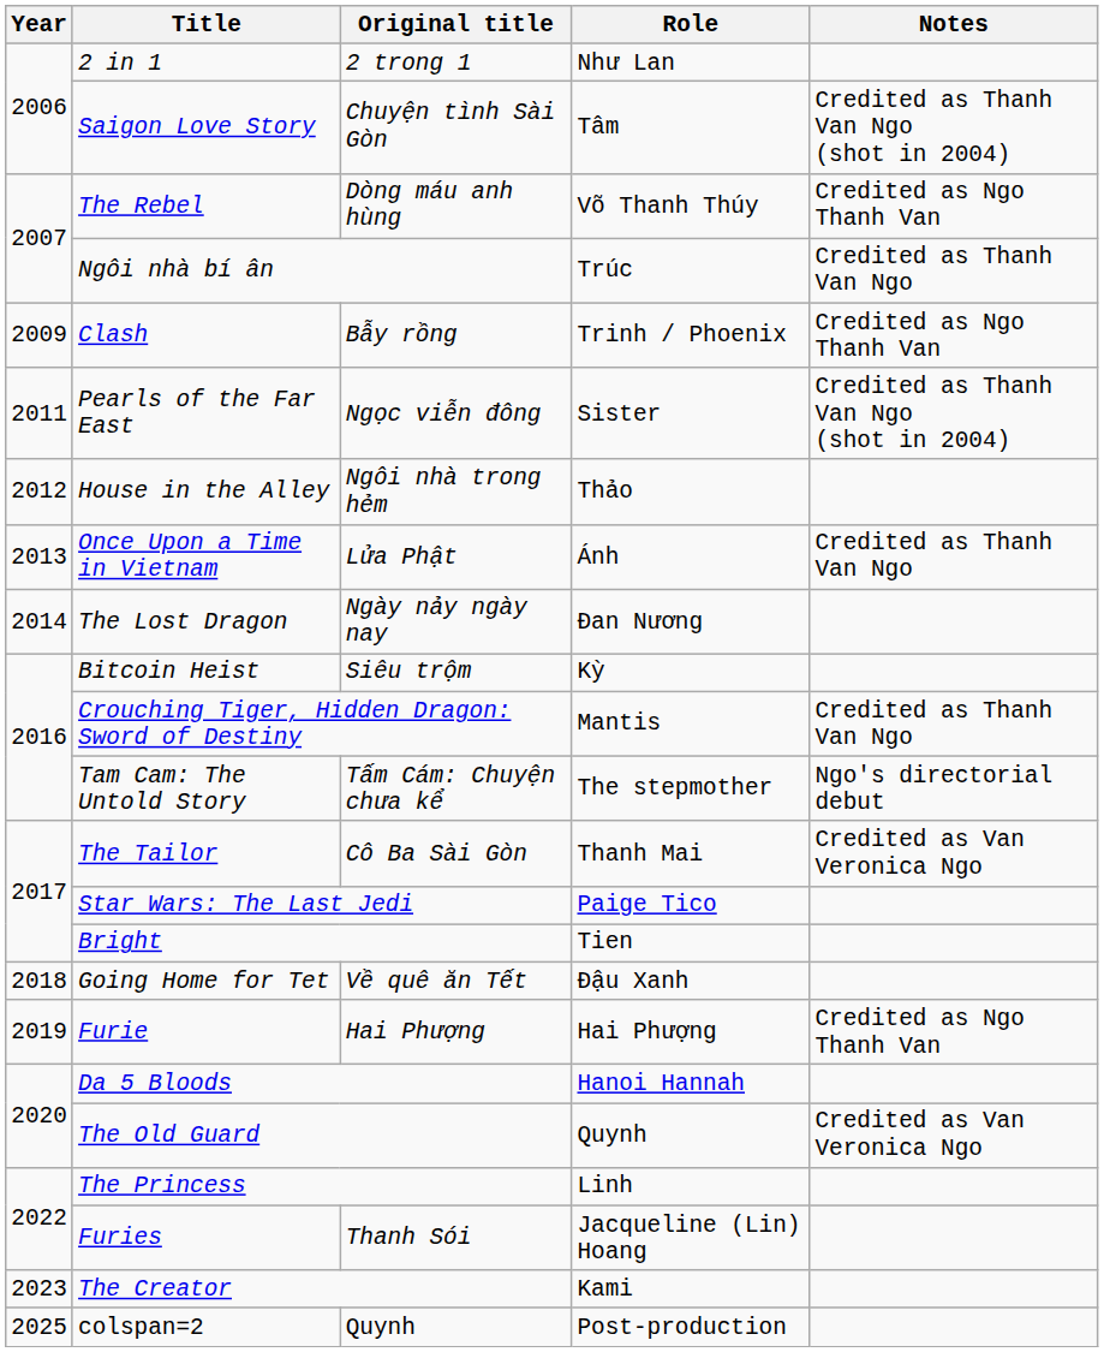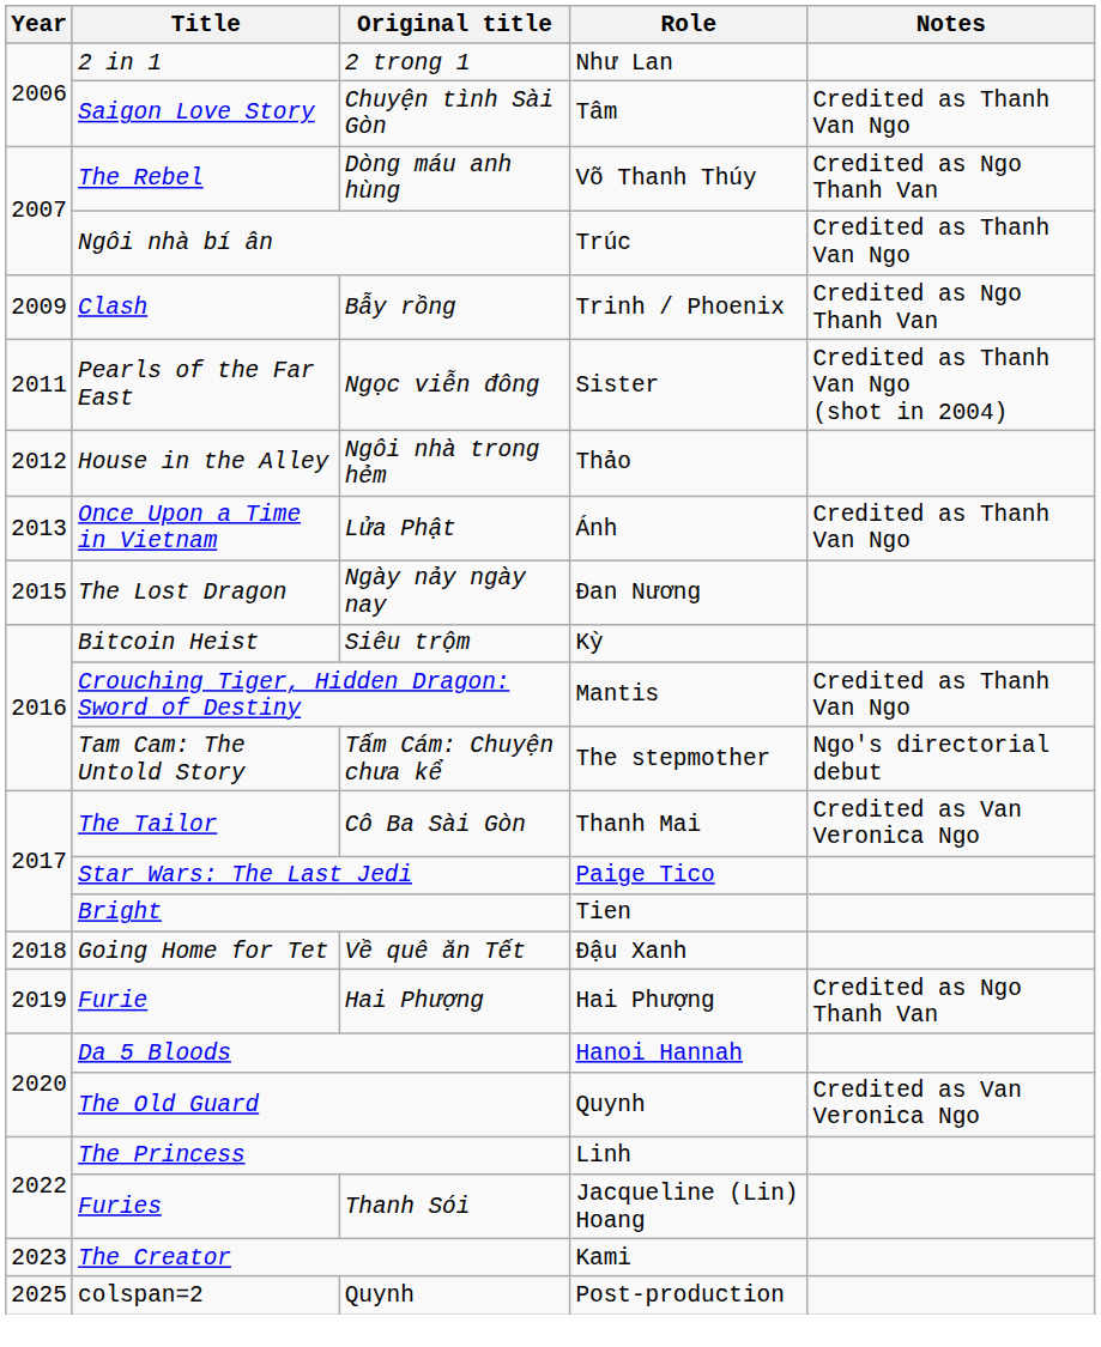Saigon Love Story | Notes: Credited as Thanh Van Ngo (shot in 2004) -> Credited as Thanh Van Ngo
The Lost Dragon | Year: 2014 -> 2015
